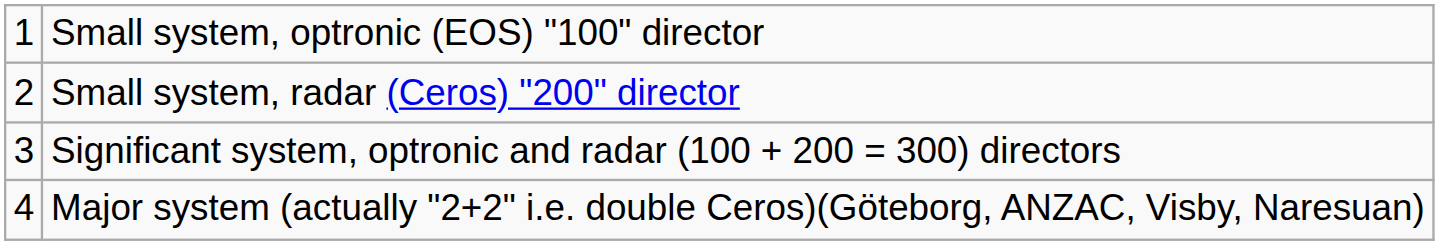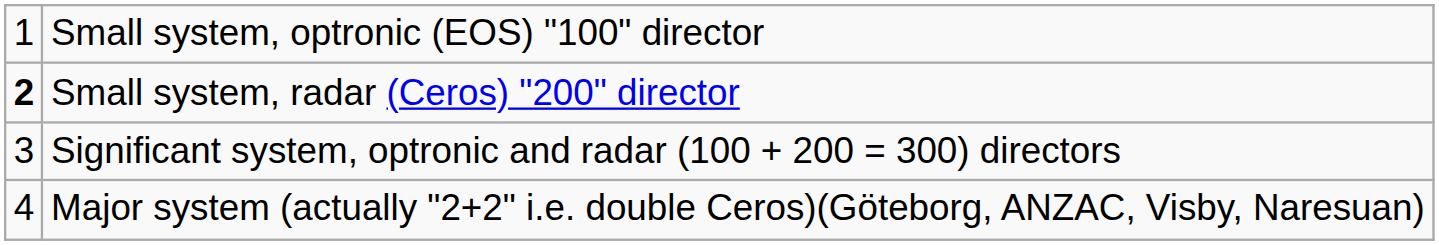Small system, radar (Ceros) "200" director | column 1: normal -> bold
